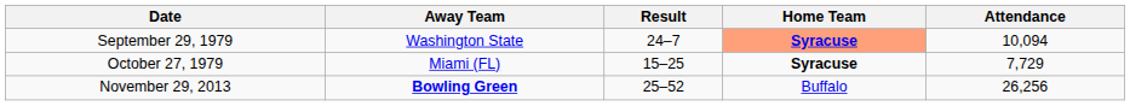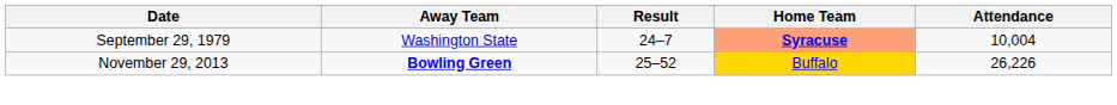September 29, 1979 | Attendance: 10,094 -> 10,004
- row: October 27, 1979 | Miami (FL) | 15–25 | Syracuse | 7,729
November 29, 2013 | Home Team: no background -> gold background
November 29, 2013 | Attendance: 26,256 -> 26,226
